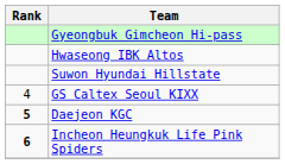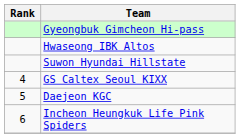Daejeon KGC | Rank: bold -> normal
Incheon Heungkuk Life Pink Spiders | Rank: bold -> normal
